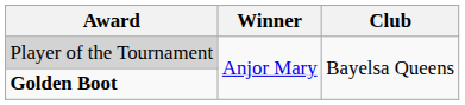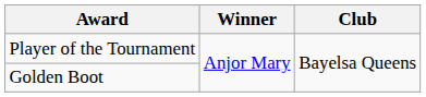Player of the Tournament | Award: lightgrey background -> no background
Golden Boot | Award: bold -> normal
